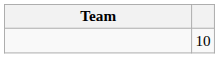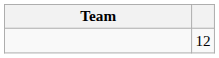row 2 | column 2: 10 -> 12
